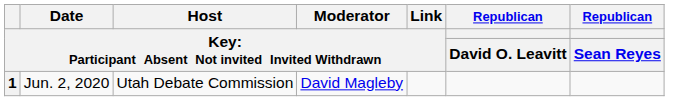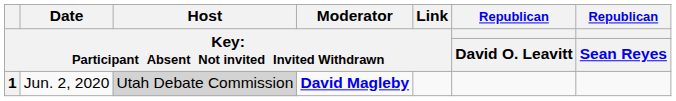1 | column 3: no background -> lightgrey background
1 | column 4: normal -> bold
